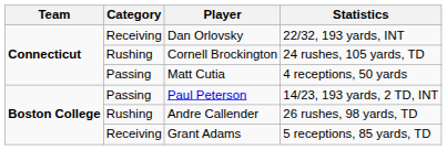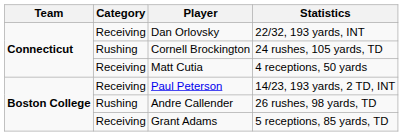Matt Cutia | Category: Passing -> Receiving
Paul Peterson | Category: Passing -> Receiving
